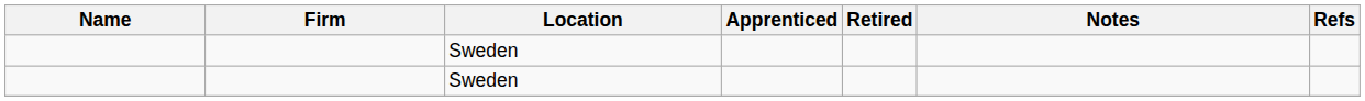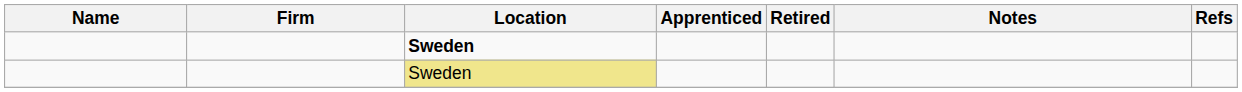row 2 | Location: normal -> bold
row 3 | Location: no background -> khaki background
